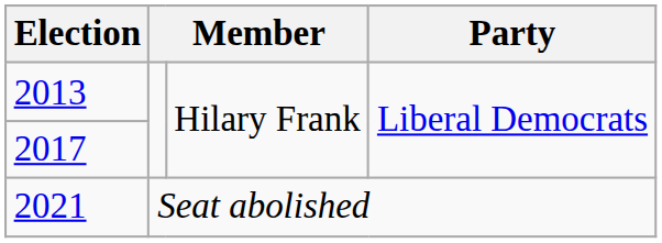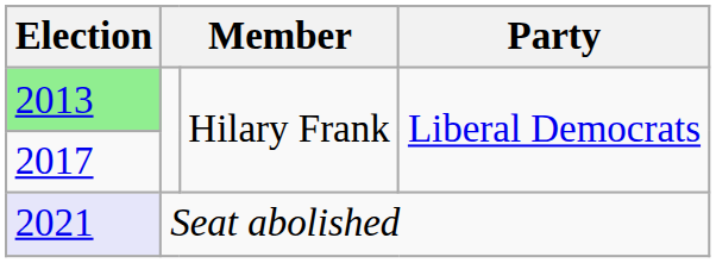2013 | Election: no background -> lightgreen background
2021 | Election: no background -> lavender background
